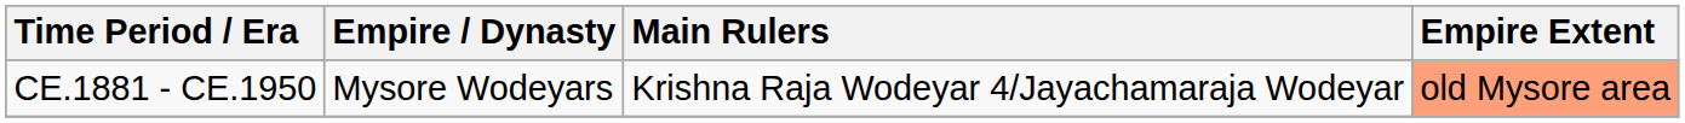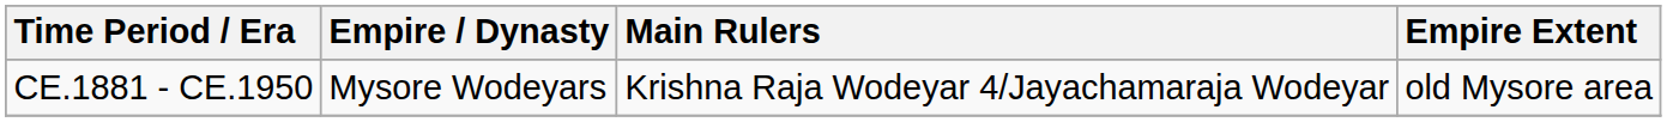CE.1881 - CE.1950 | Empire Extent: lightsalmon background -> no background
